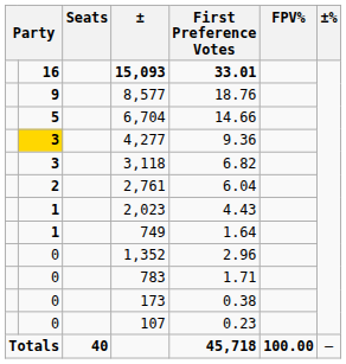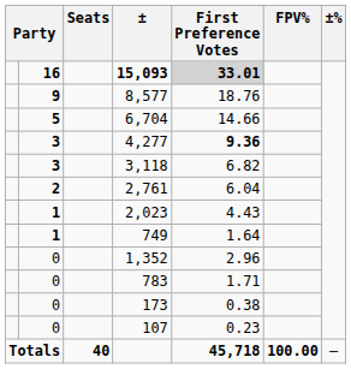15,093 | First Preference Votes: no background -> lightgrey background
4,277 | column 2: gold background -> no background
4,277 | First Preference Votes: normal -> bold
